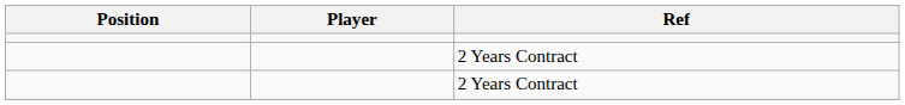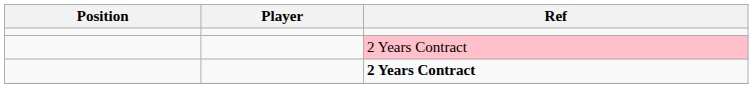row 3 | Ref: no background -> pink background
row 4 | Ref: normal -> bold
